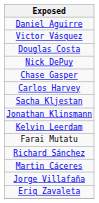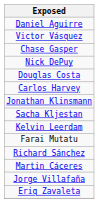row 4 | column 1: Douglas Costa -> Chase Gasper
row 6 | column 1: Chase Gasper -> Douglas Costa
row 8 | column 1: Sacha Kljestan -> Jonathan Klinsmann
row 9 | column 1: Jonathan Klinsmann -> Sacha Kljestan
